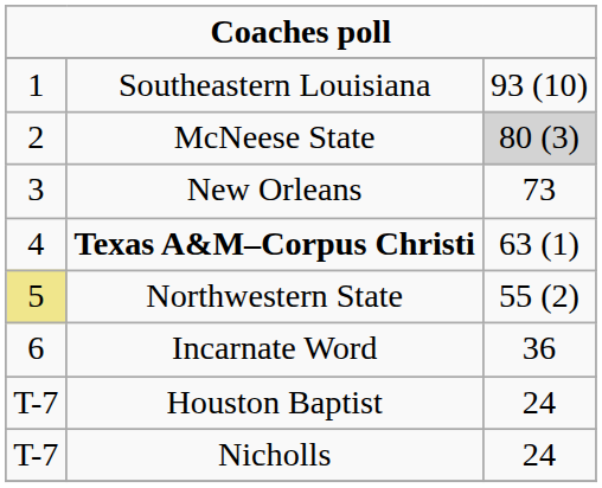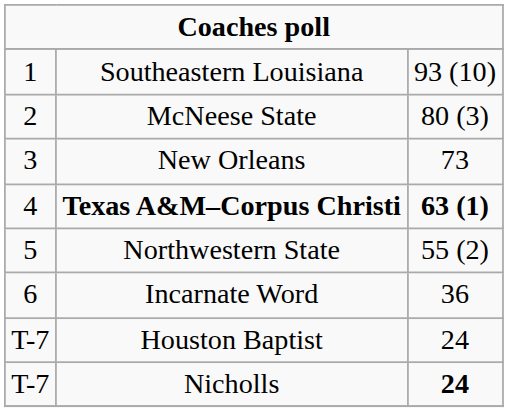McNeese State | column 3: lightgrey background -> no background
Texas A&M–Corpus Christi | column 3: normal -> bold
Northwestern State | column 1: khaki background -> no background
Nicholls | column 3: normal -> bold
